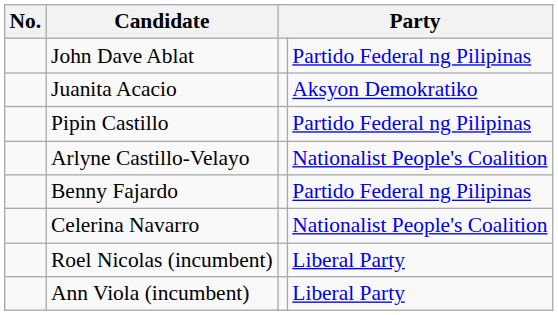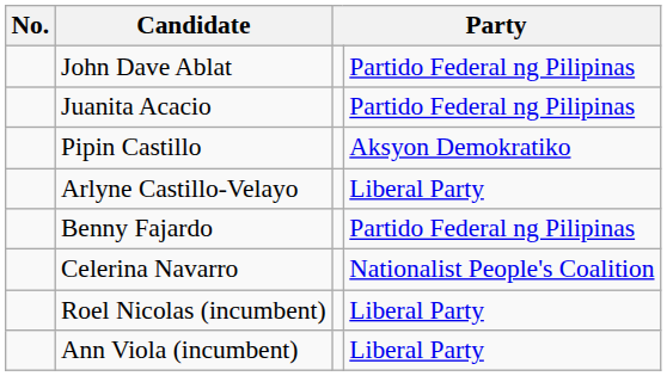Juanita Acacio | column 4: Aksyon Demokratiko -> Partido Federal ng Pilipinas
Pipin Castillo | column 4: Partido Federal ng Pilipinas -> Aksyon Demokratiko
Arlyne Castillo-Velayo | column 4: Nationalist People's Coalition -> Liberal Party
